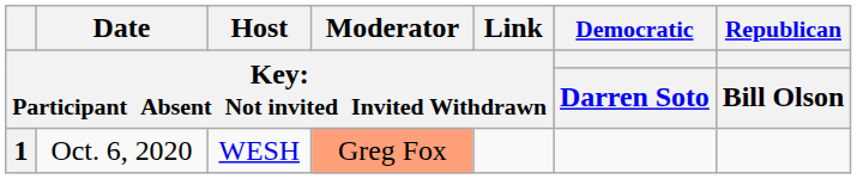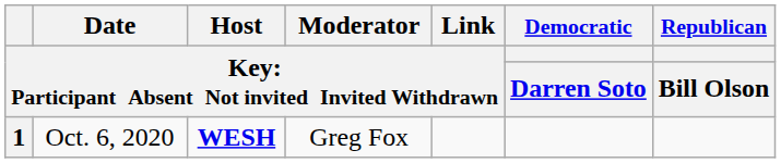1 | column 3: normal -> bold
1 | column 4: lightsalmon background -> no background
